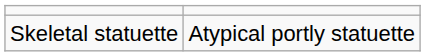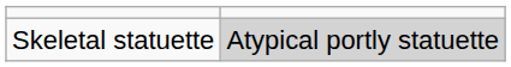Skeletal statuette | column 2: no background -> lightgrey background
